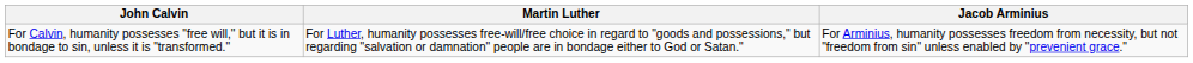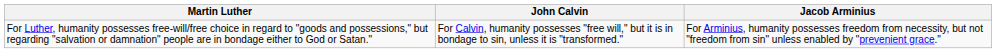columns swapped: John Calvin <-> Martin Luther
